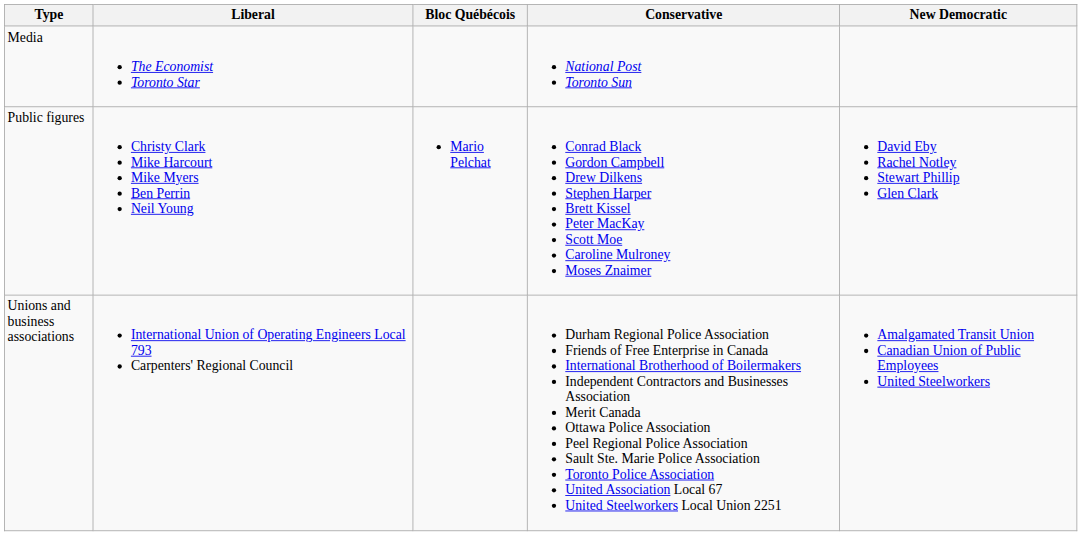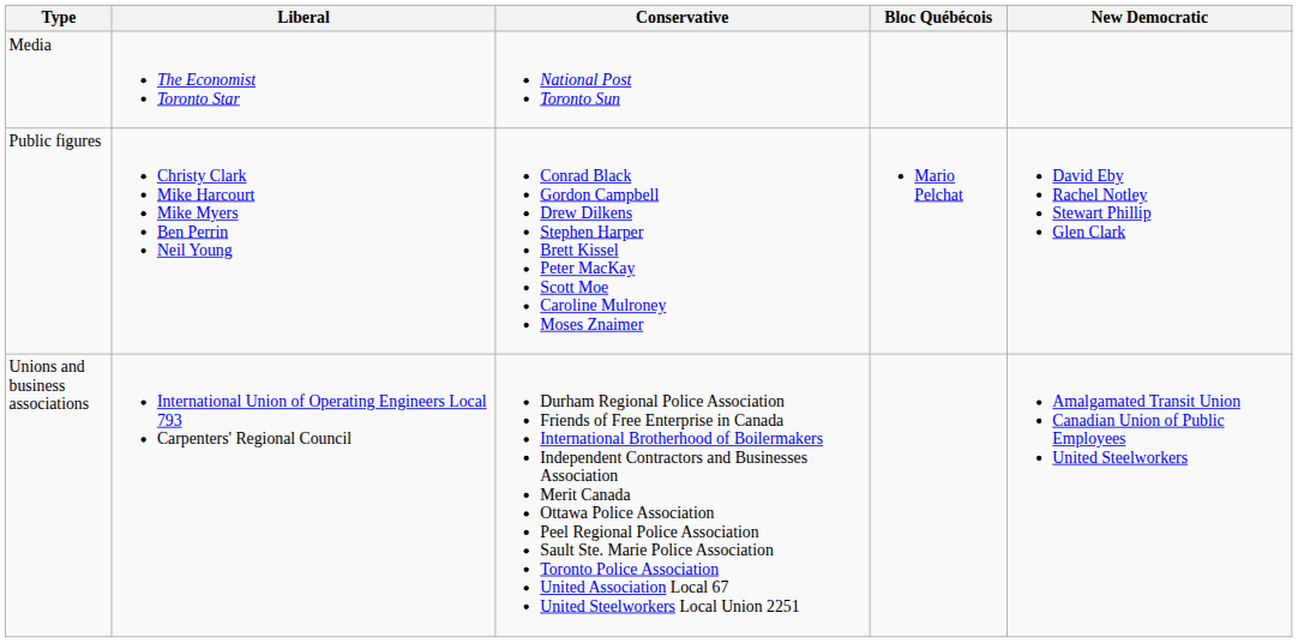columns swapped: Conservative <-> Bloc Québécois
